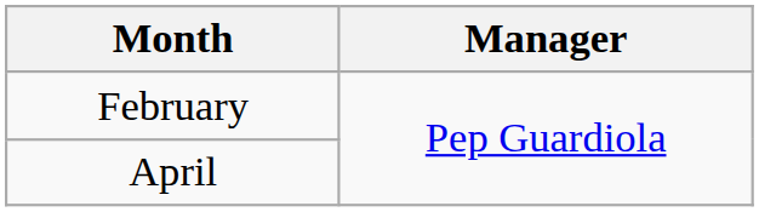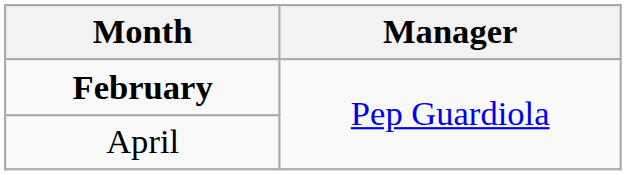February | Month: normal -> bold
